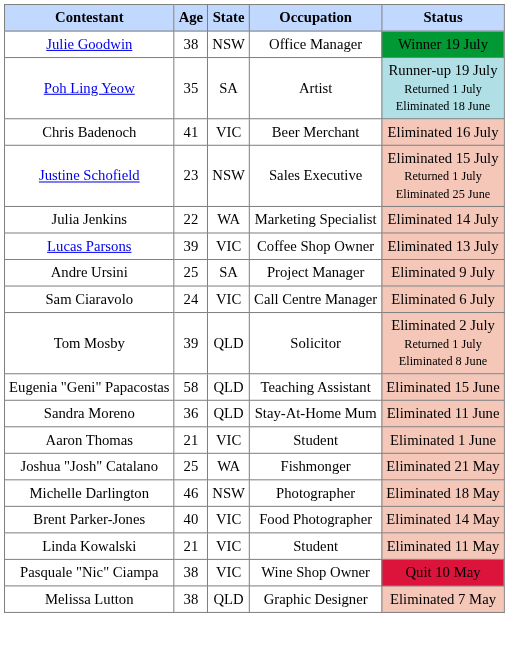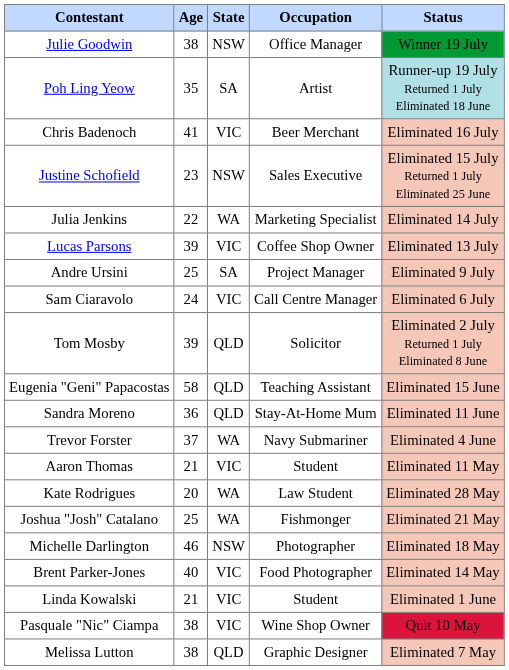+ row: Trevor Forster | 37 | WA | Navy Submariner | Eliminated 4 June
Aaron Thomas | Status: Eliminated 1 June -> Eliminated 11 May
+ row: Kate Rodrigues | 20 | WA | Law Student | Eliminated 28 May
Linda Kowalski | Status: Eliminated 11 May -> Eliminated 1 June
